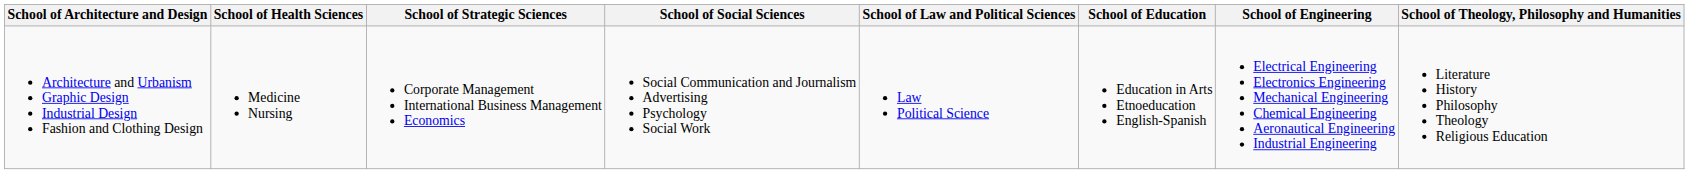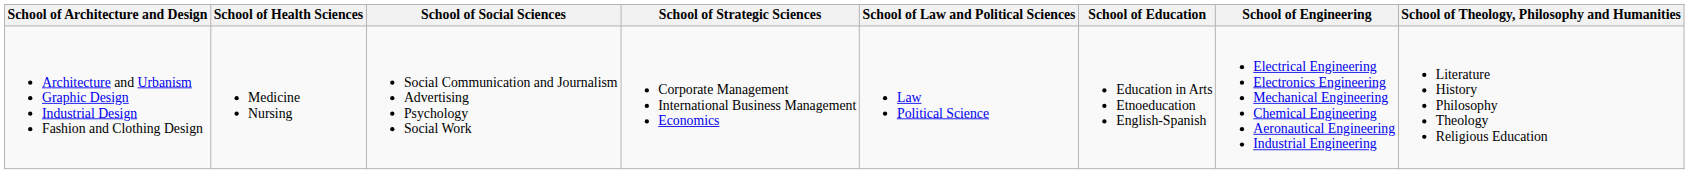columns swapped: School of Strategic Sciences <-> School of Social Sciences
